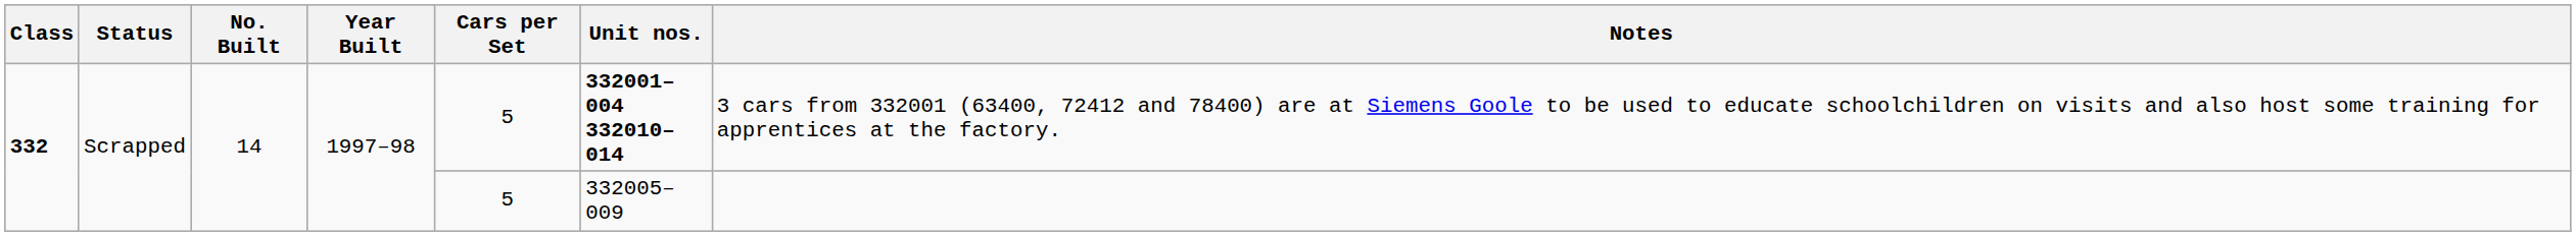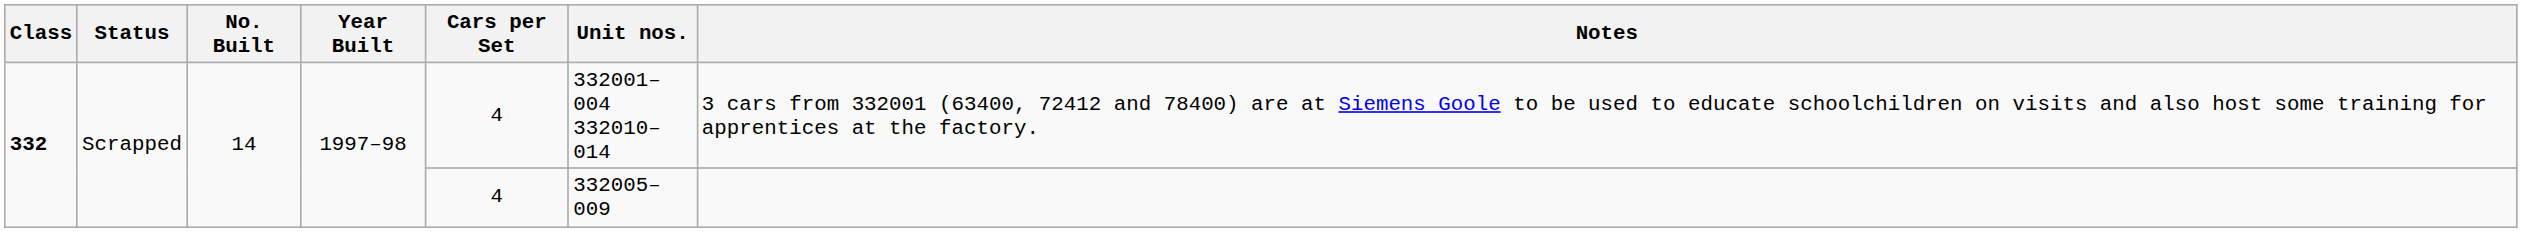row 2 | Cars per Set: 5 -> 4
row 2 | Unit nos.: bold -> normal
row 3 | Cars per Set: 5 -> 4
